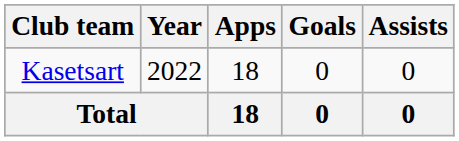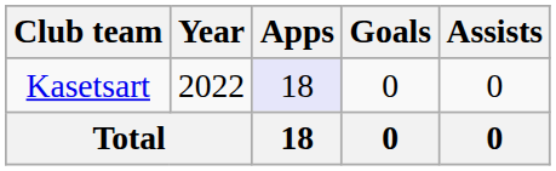Kasetsart | Apps: no background -> lavender background
